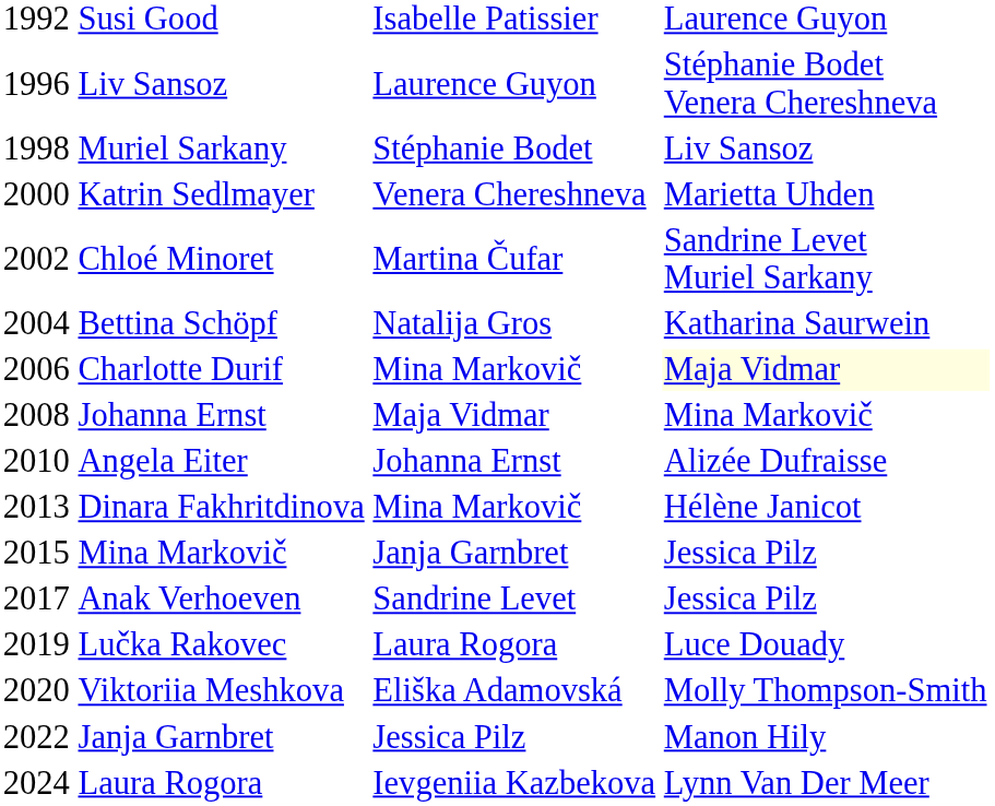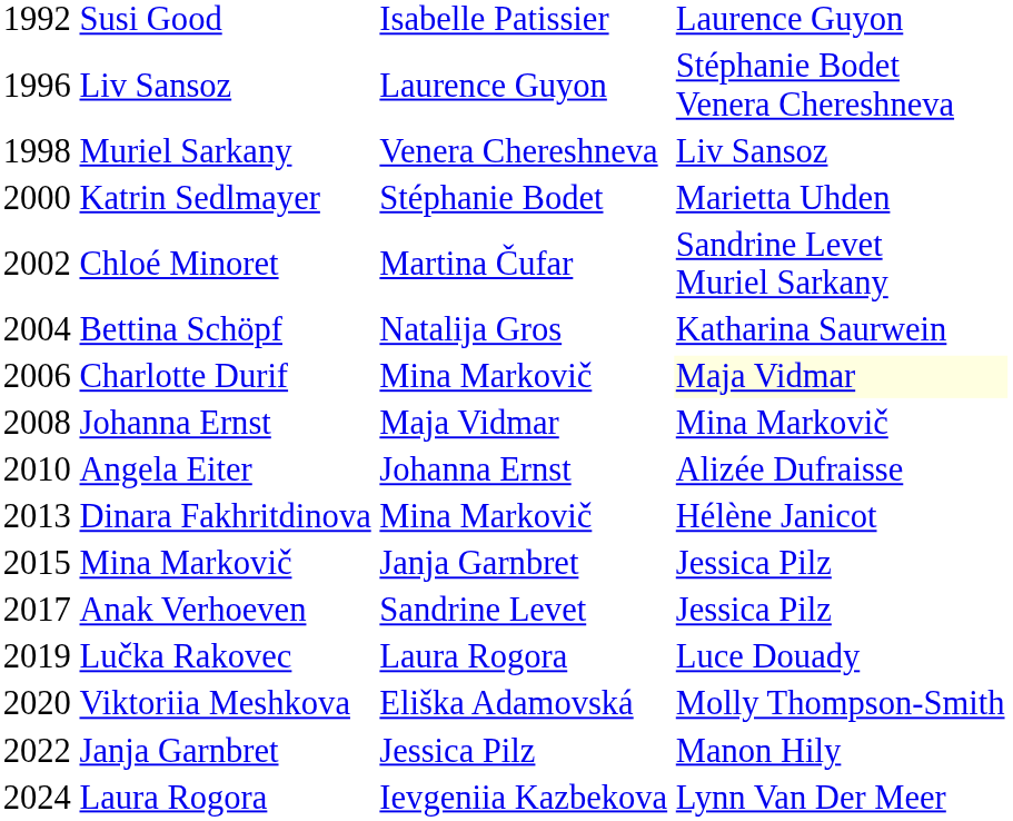Muriel Sarkany | column 3: Stéphanie Bodet -> Venera Chereshneva
Katrin Sedlmayer | column 3: Venera Chereshneva -> Stéphanie Bodet
